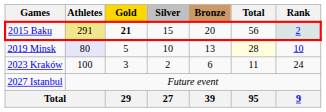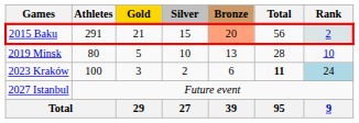2015 Baku | Athletes: khaki background -> no background
2015 Baku | Gold: bold -> normal
2015 Baku | Bronze: no background -> lightsalmon background
2019 Minsk | Athletes: lavender background -> no background
2019 Minsk | Total: lightyellow background -> no background
2023 Kraków | Total: normal -> bold
2023 Kraków | Rank: no background -> lightblue background
